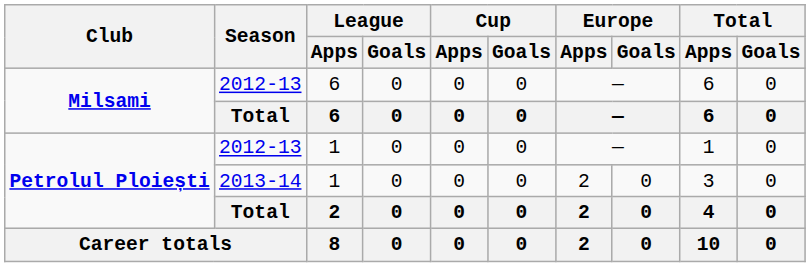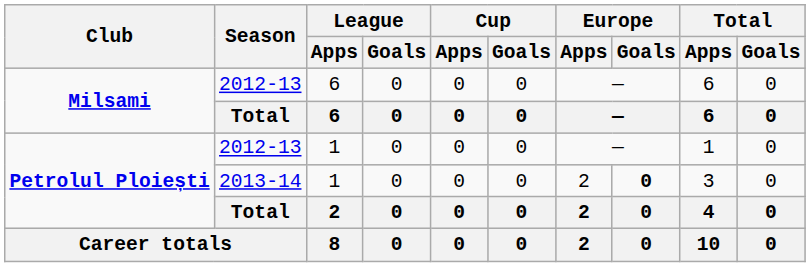Petrolul Ploiești / 2013-14 | Europe / Goals: normal -> bold
